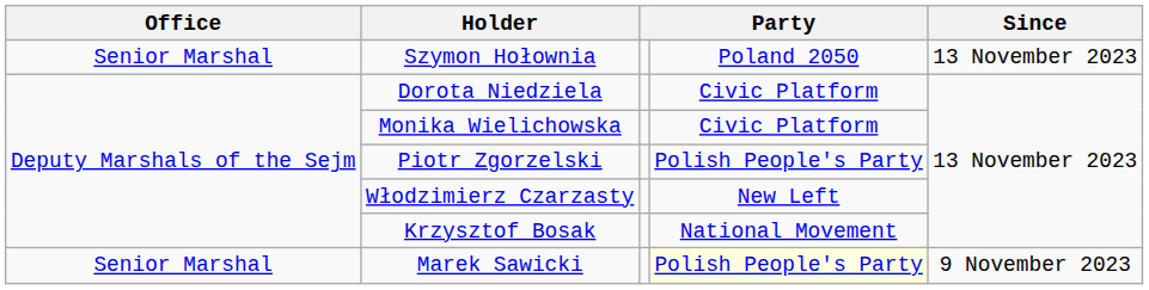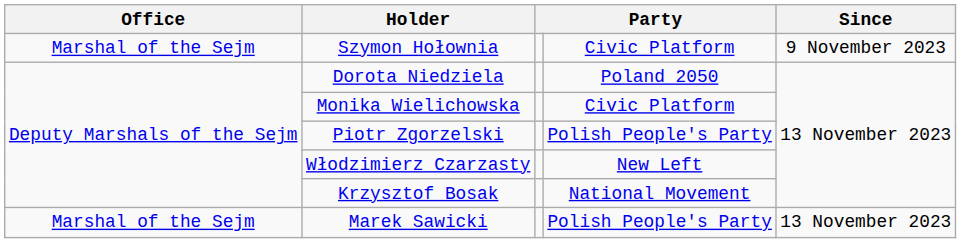Szymon Hołownia | Office: Senior Marshal -> Marshal of the Sejm
Szymon Hołownia | column 4: Poland 2050 -> Civic Platform
Szymon Hołownia | Since: 13 November 2023 -> 9 November 2023
Dorota Niedziela | column 4: Civic Platform -> Poland 2050
Marek Sawicki | Office: Senior Marshal -> Marshal of the Sejm
Marek Sawicki | column 4: lightyellow background -> no background
Marek Sawicki | Since: 9 November 2023 -> 13 November 2023
